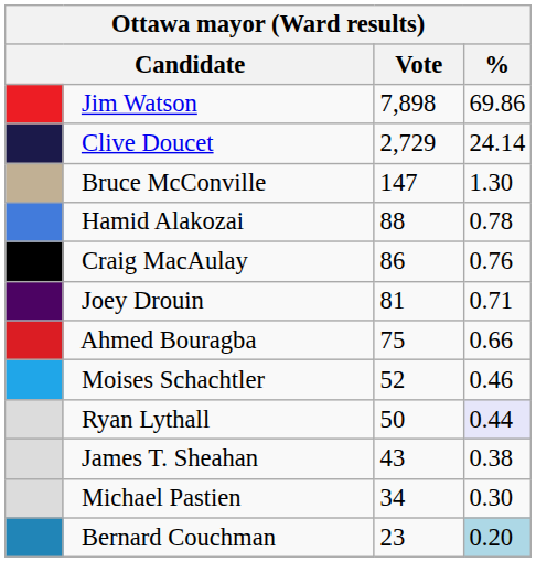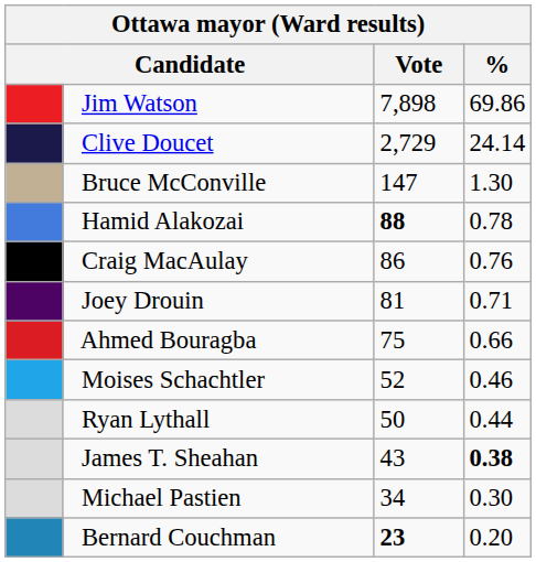Hamid Alakozai | Vote: normal -> bold
Ryan Lythall | %: lavender background -> no background
James T. Sheahan | %: normal -> bold
Bernard Couchman | Vote: normal -> bold
Bernard Couchman | %: lightblue background -> no background
